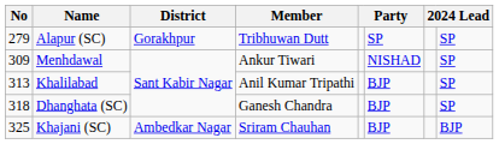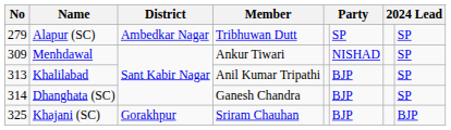Alapur (SC) | District: Gorakhpur -> Ambedkar Nagar
Dhanghata (SC) | No: 318 -> 314
Khajani (SC) | District: Ambedkar Nagar -> Gorakhpur
